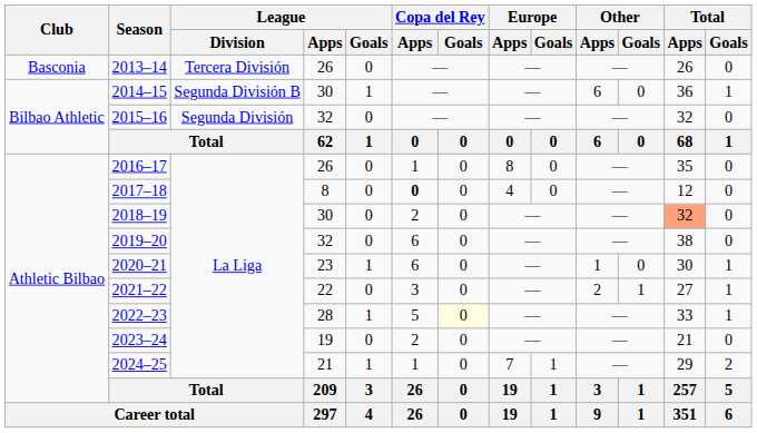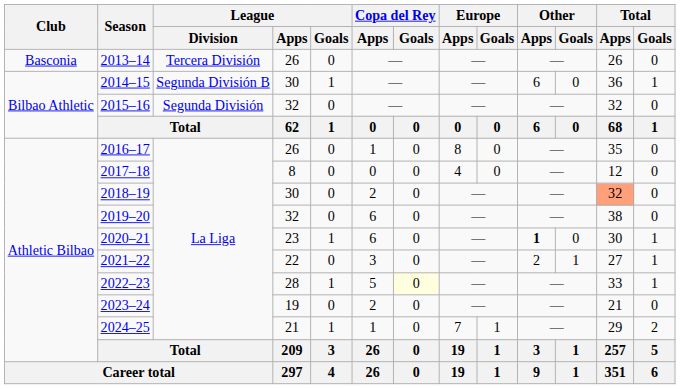2017–18 | Copa del Rey / Apps: bold -> normal
2020–21 | Other / Apps: normal -> bold
